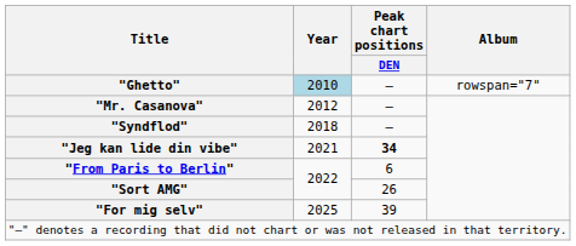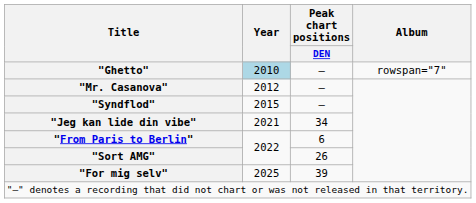"Syndflod" | Year: 2018 -> 2015
"Jeg kan lide din vibe" | Peak chart positions / DEN: bold -> normal
